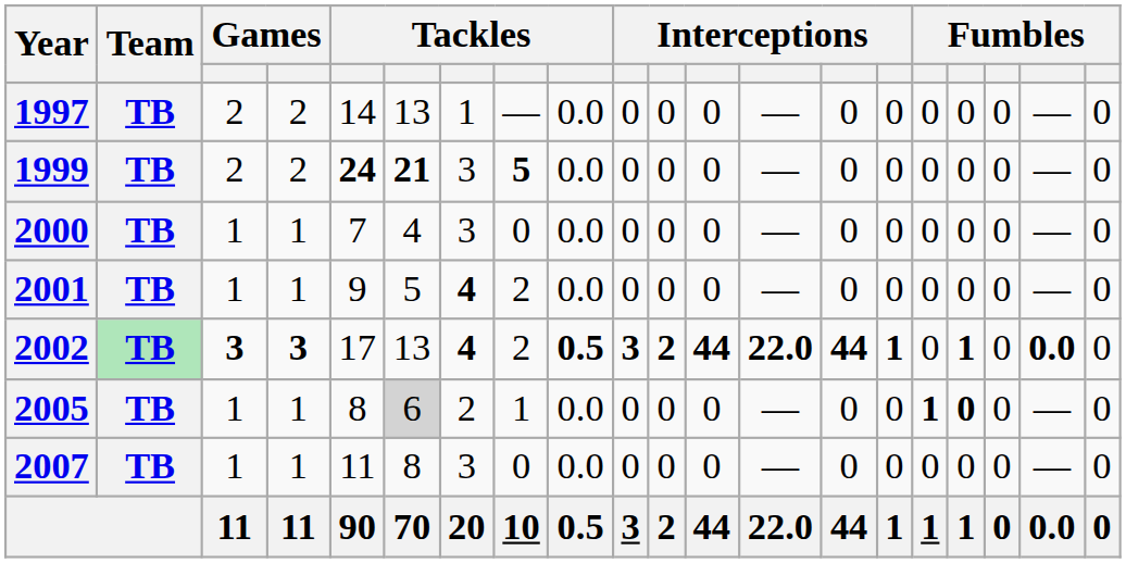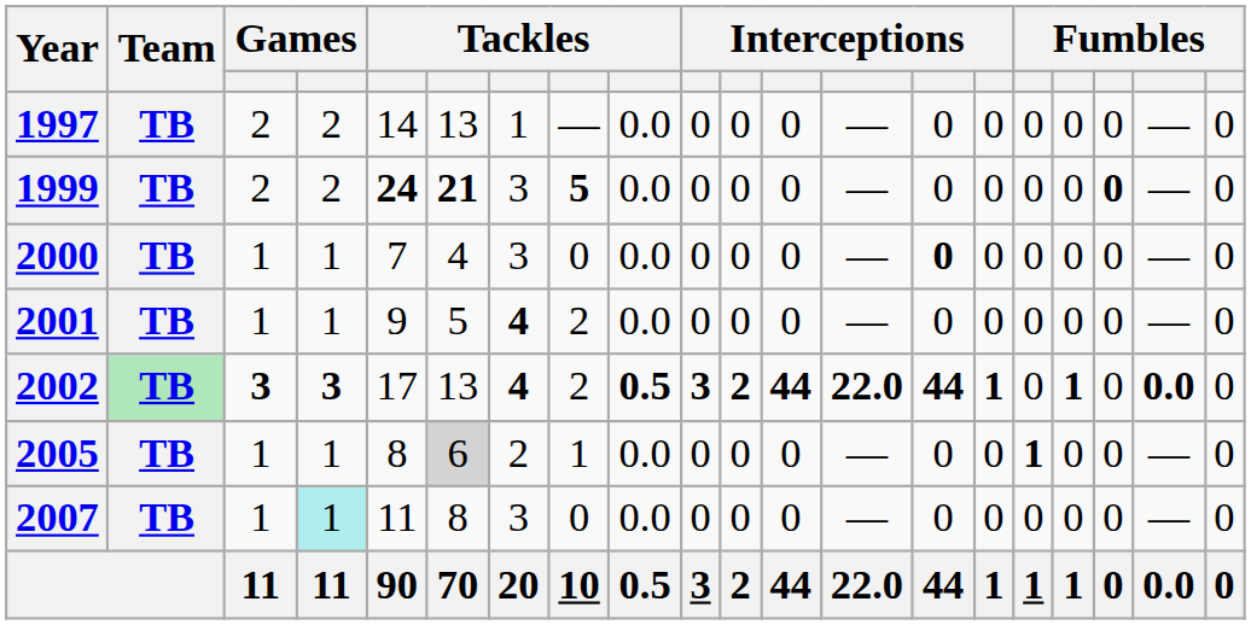1999 | column 18: normal -> bold
2000 | column 14: normal -> bold
2005 | column 17: bold -> normal
2007 | column 4: no background -> paleturquoise background
